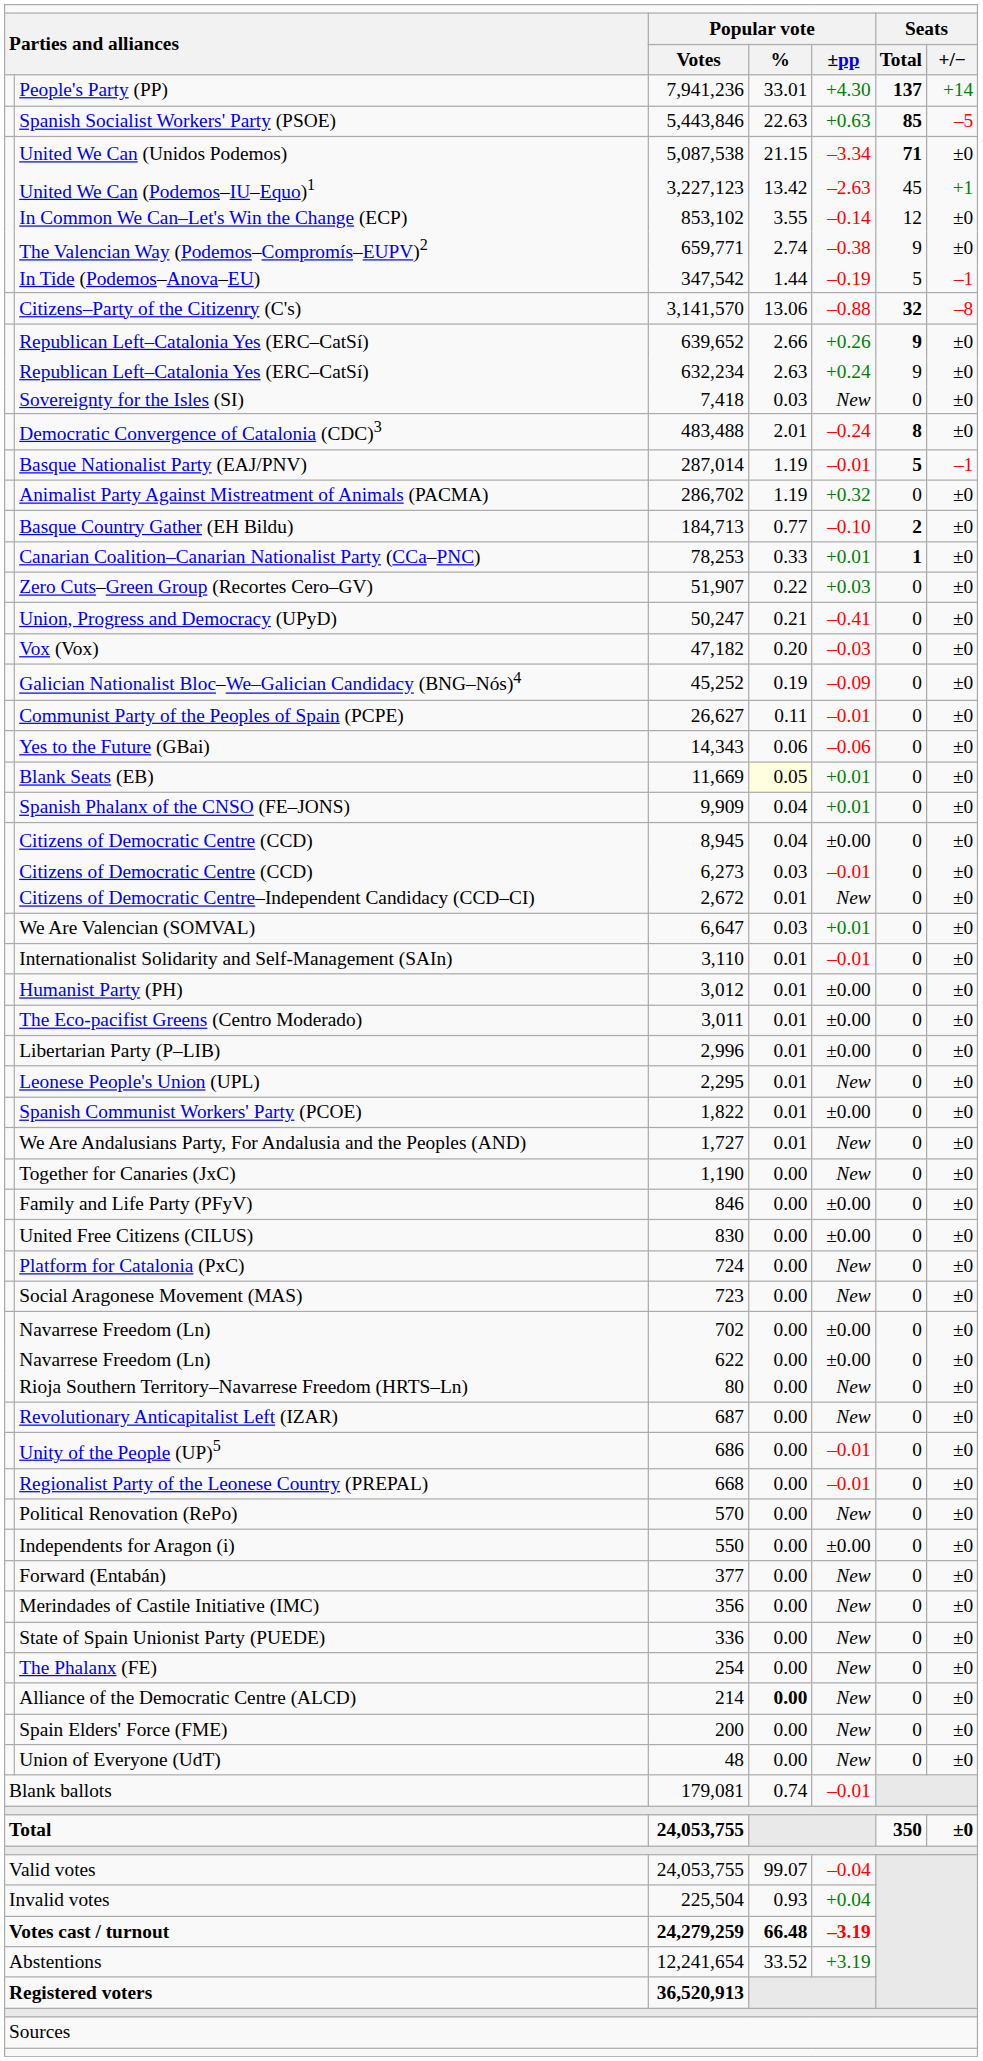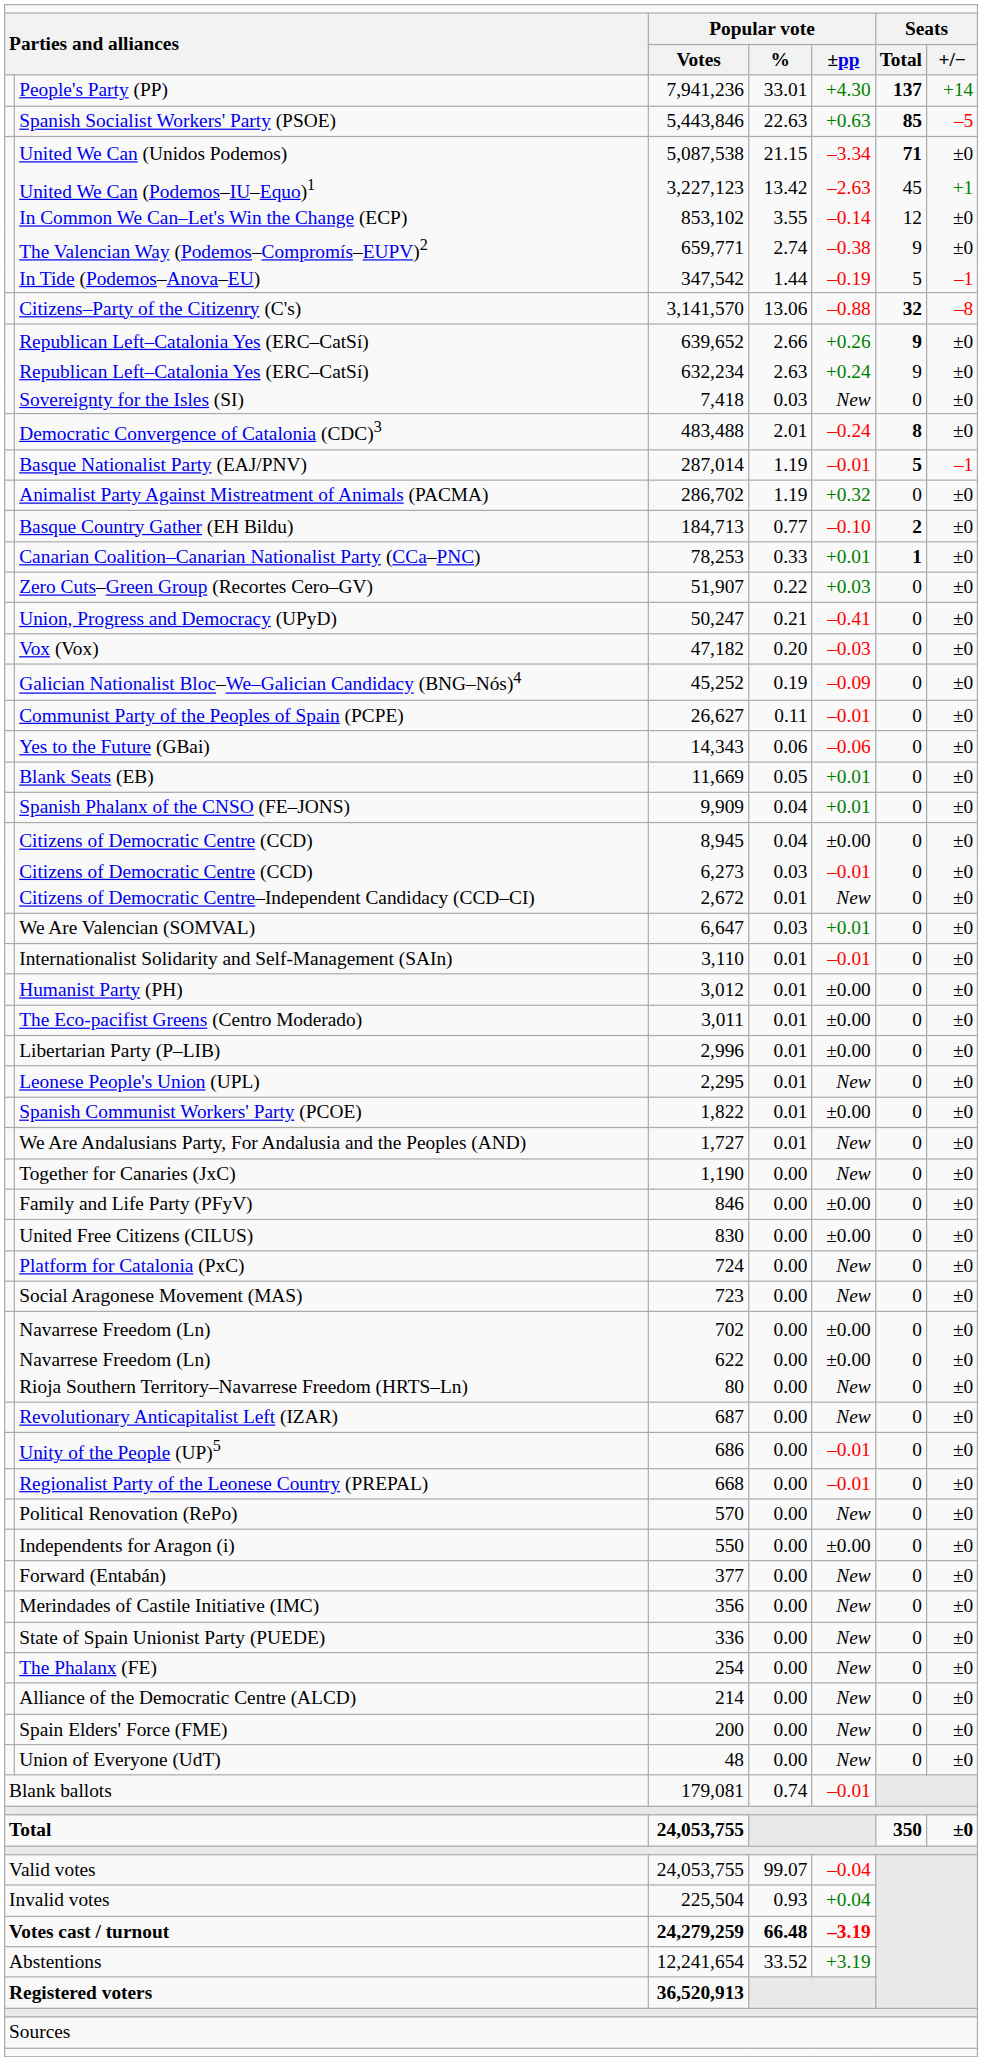Blank Seats (EB) | column 4: lightyellow background -> no background
Alliance of the Democratic Centre (ALCD) | column 4: bold -> normal
